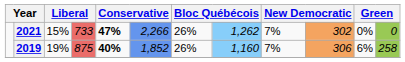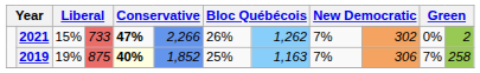2021 | column 12: 0 -> 2
2019 | column 5: no background -> lightyellow background
2019 | column 7: 26% -> 25%
2019 | column 8: 1,160 -> 1,163
2019 | column 11: 6% -> 7%
